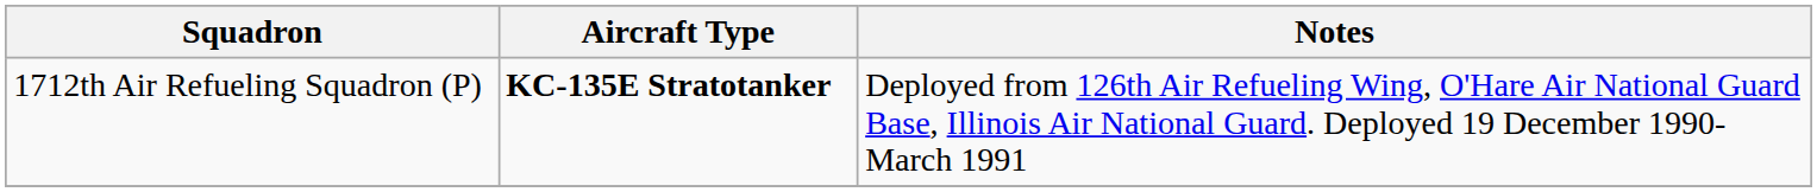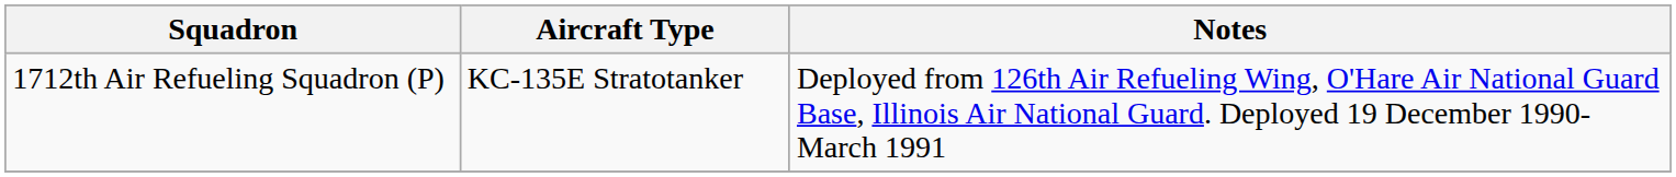1712th Air Refueling Squadron (P) | Aircraft Type: bold -> normal
